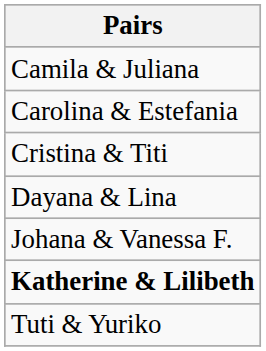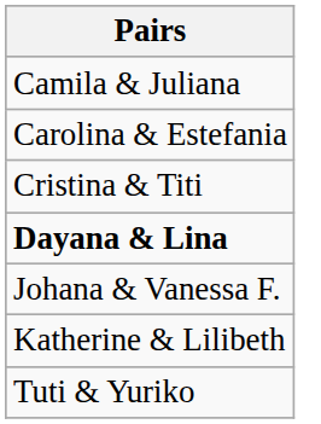row 5 | column 1: normal -> bold
row 7 | column 1: bold -> normal
